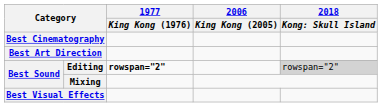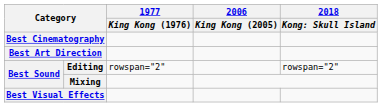Editing | 1977 / King Kong (1976): bold -> normal
Editing | column 5: lightgrey background -> no background
